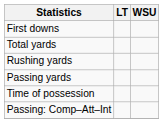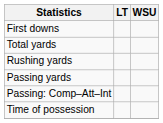rows swapped: Passing: Comp–Att–Int <-> Time of possession
